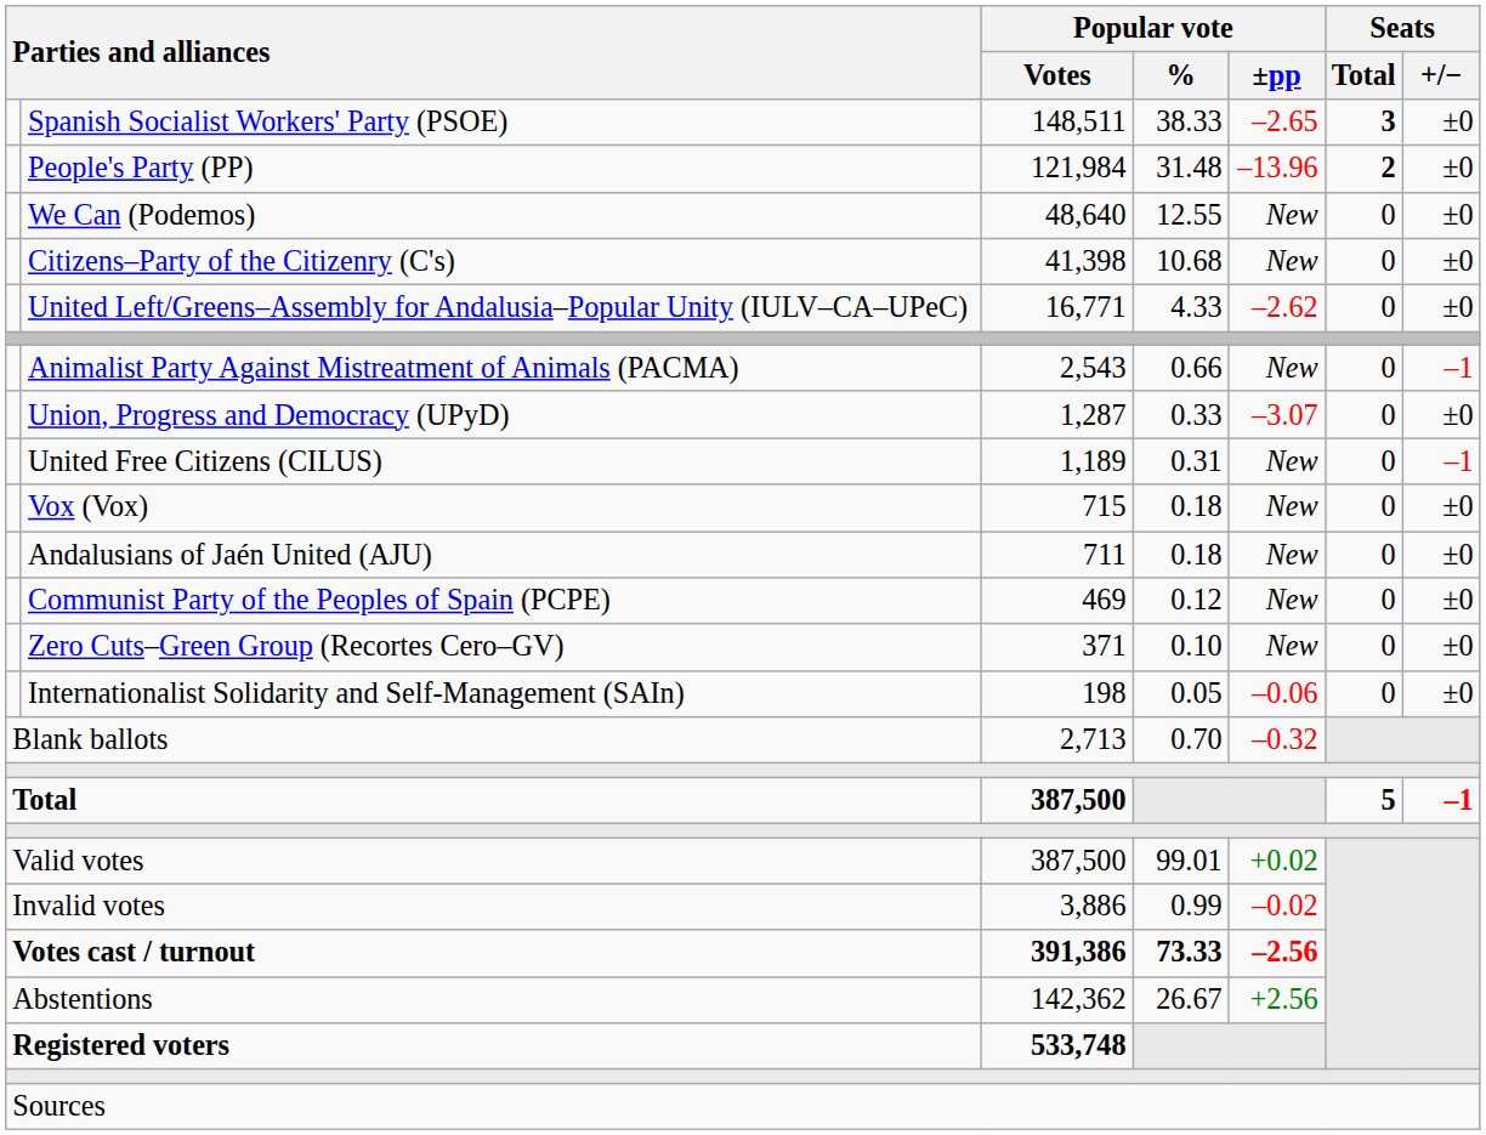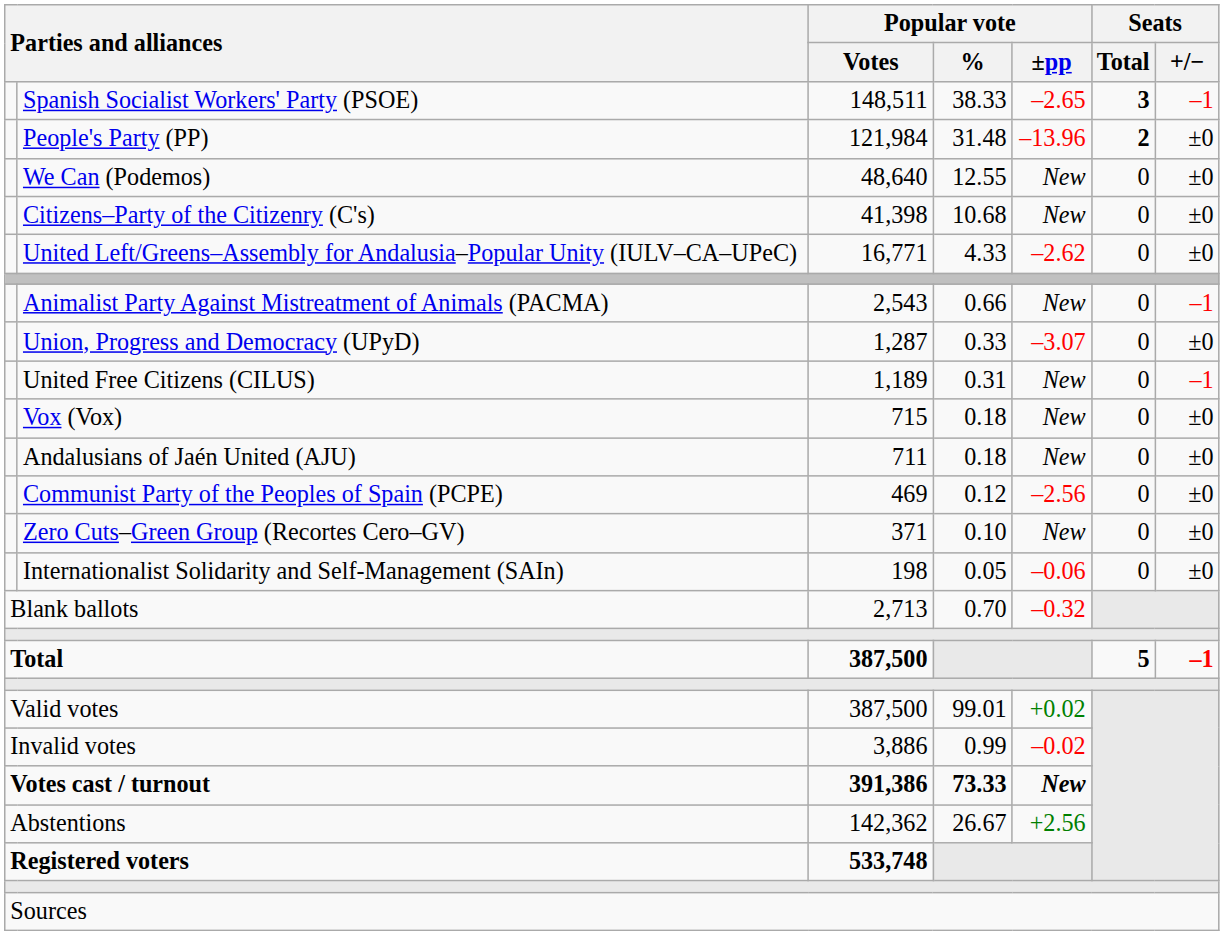Spanish Socialist Workers' Party (PSOE) | Seats / +/−: ±0 -> –1
Communist Party of the Peoples of Spain (PCPE) | Popular vote / ±pp: New -> –2.56
Votes cast / turnout | Popular vote / ±pp: –2.56 -> New
